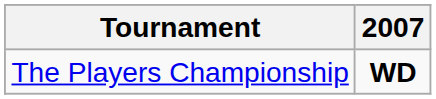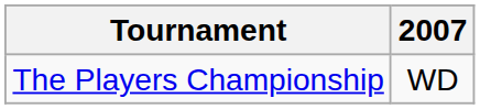The Players Championship | 2007: bold -> normal
